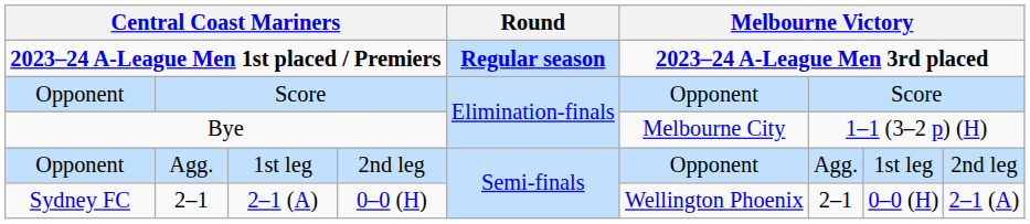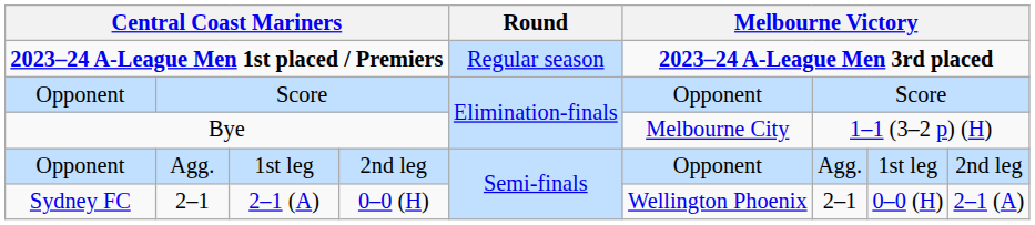2023–24 A-League Men 1st placed / Premiers | Round: bold -> normal
